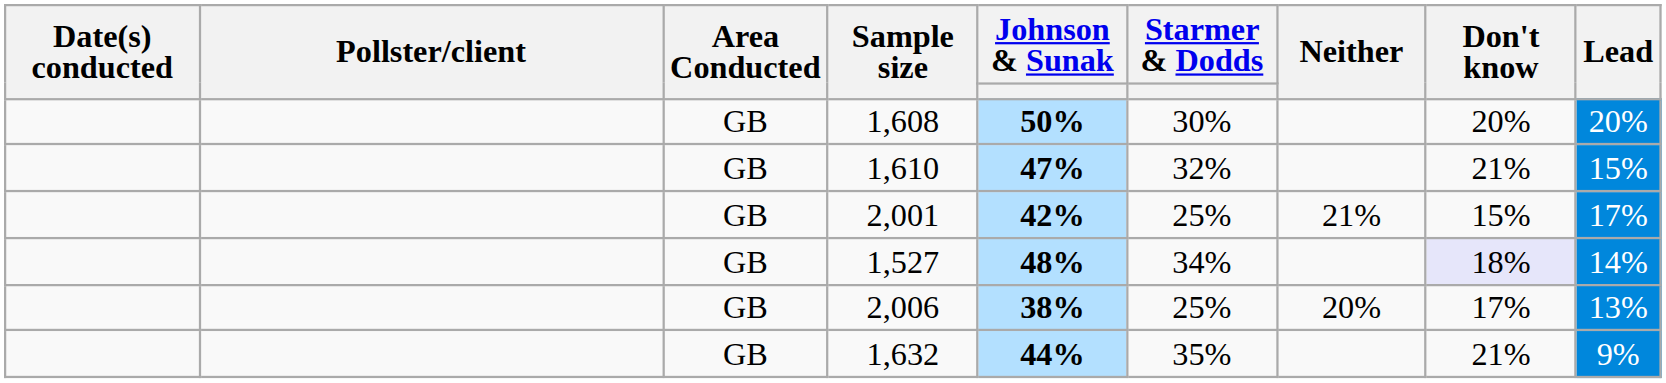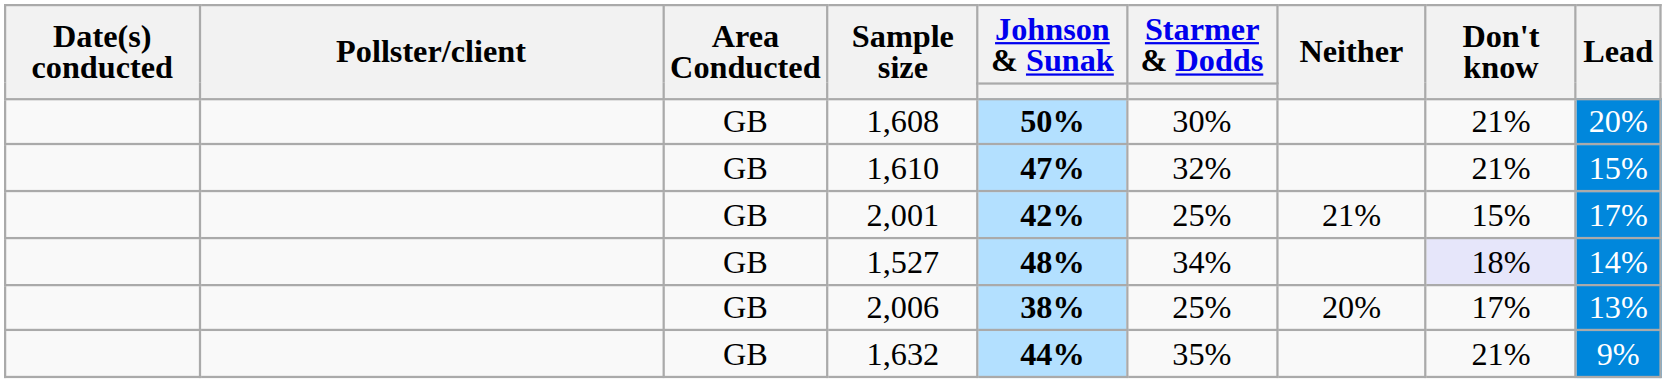1,608 | Don't know: 20% -> 21%
